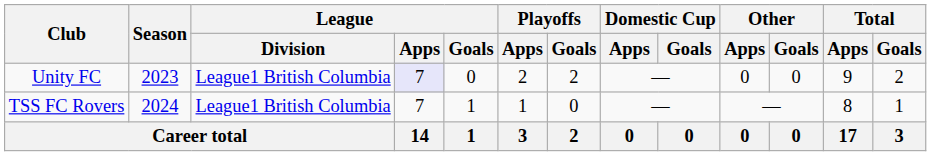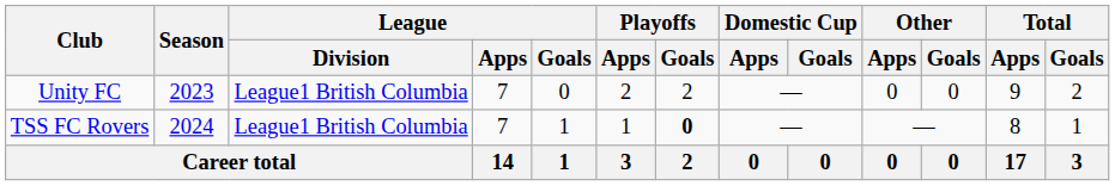Unity FC | League / Apps: lavender background -> no background
TSS FC Rovers | Playoffs / Goals: normal -> bold
